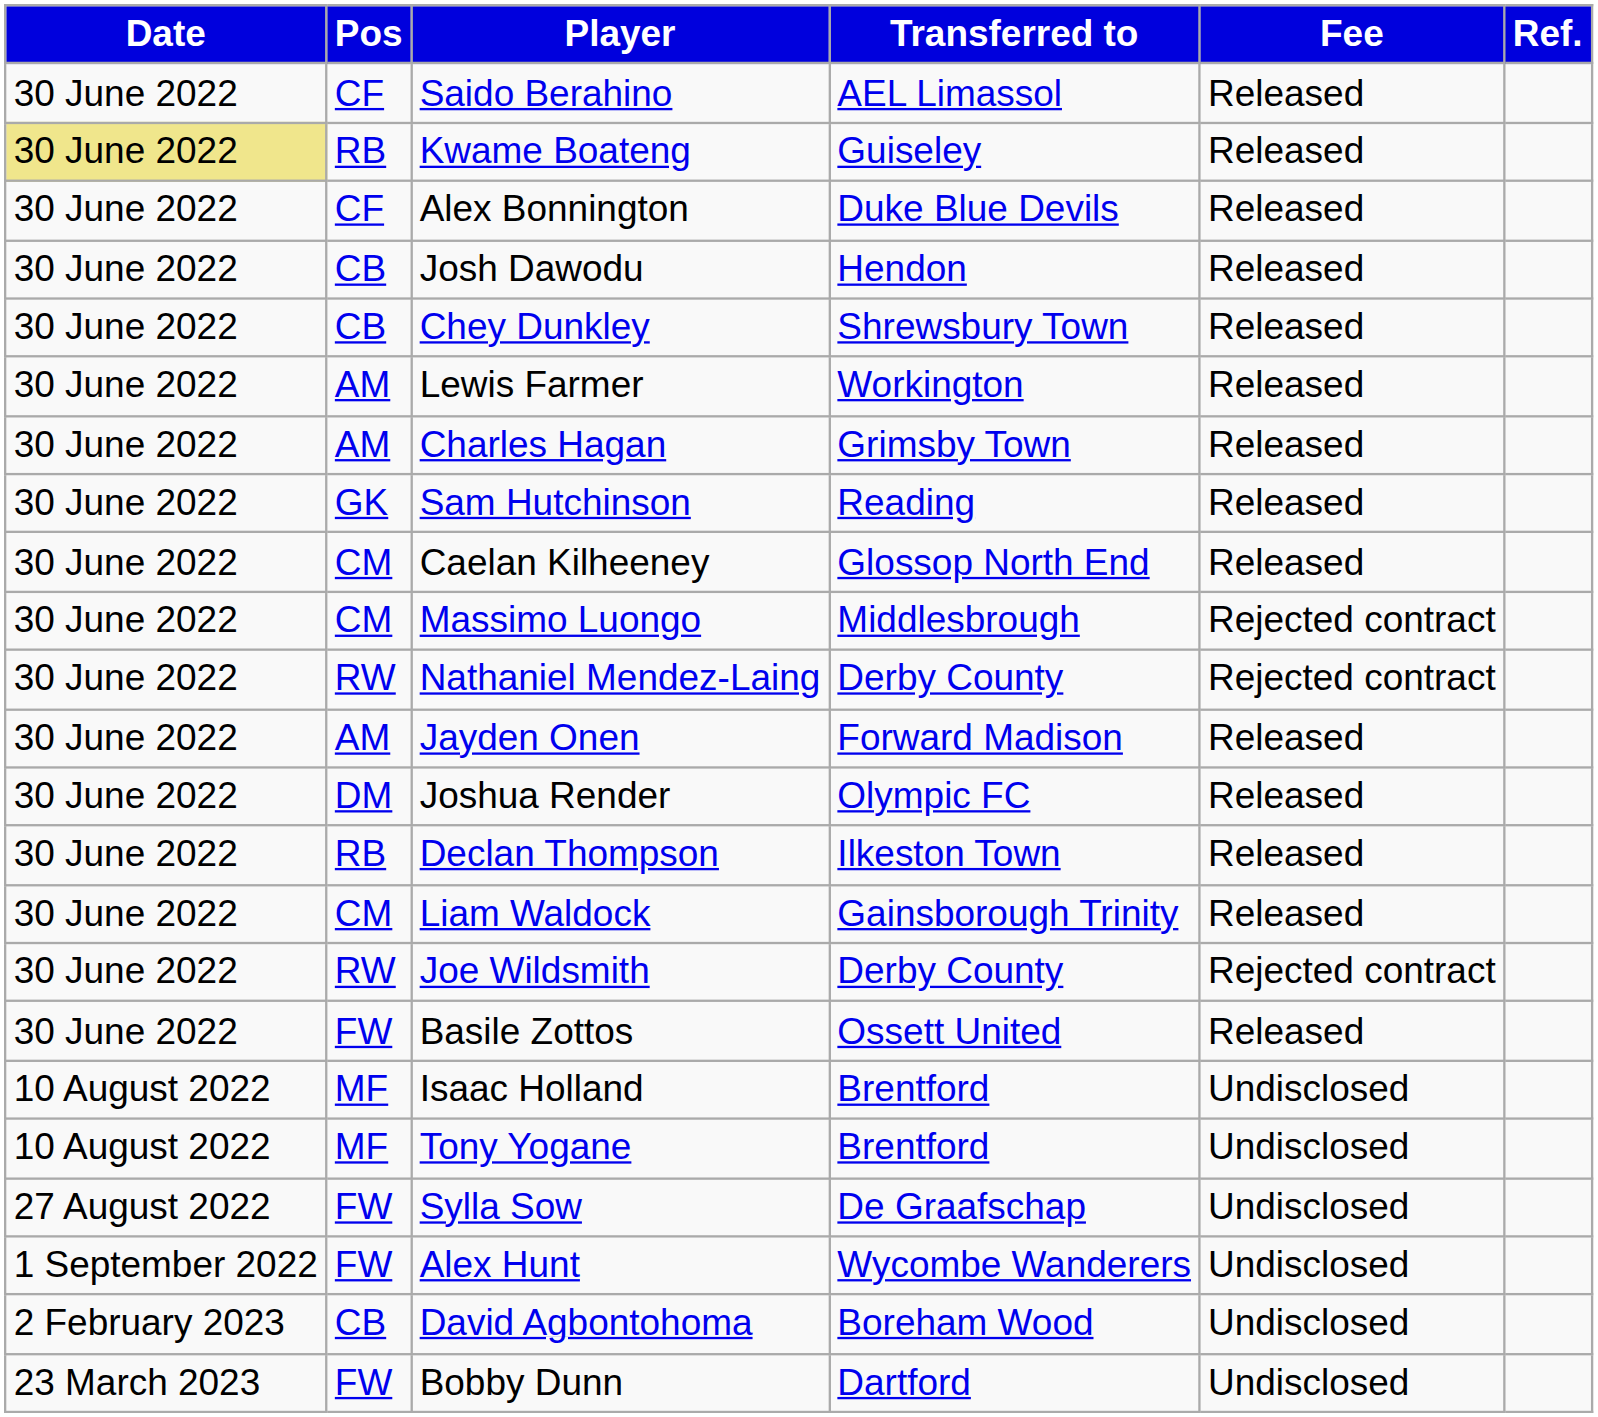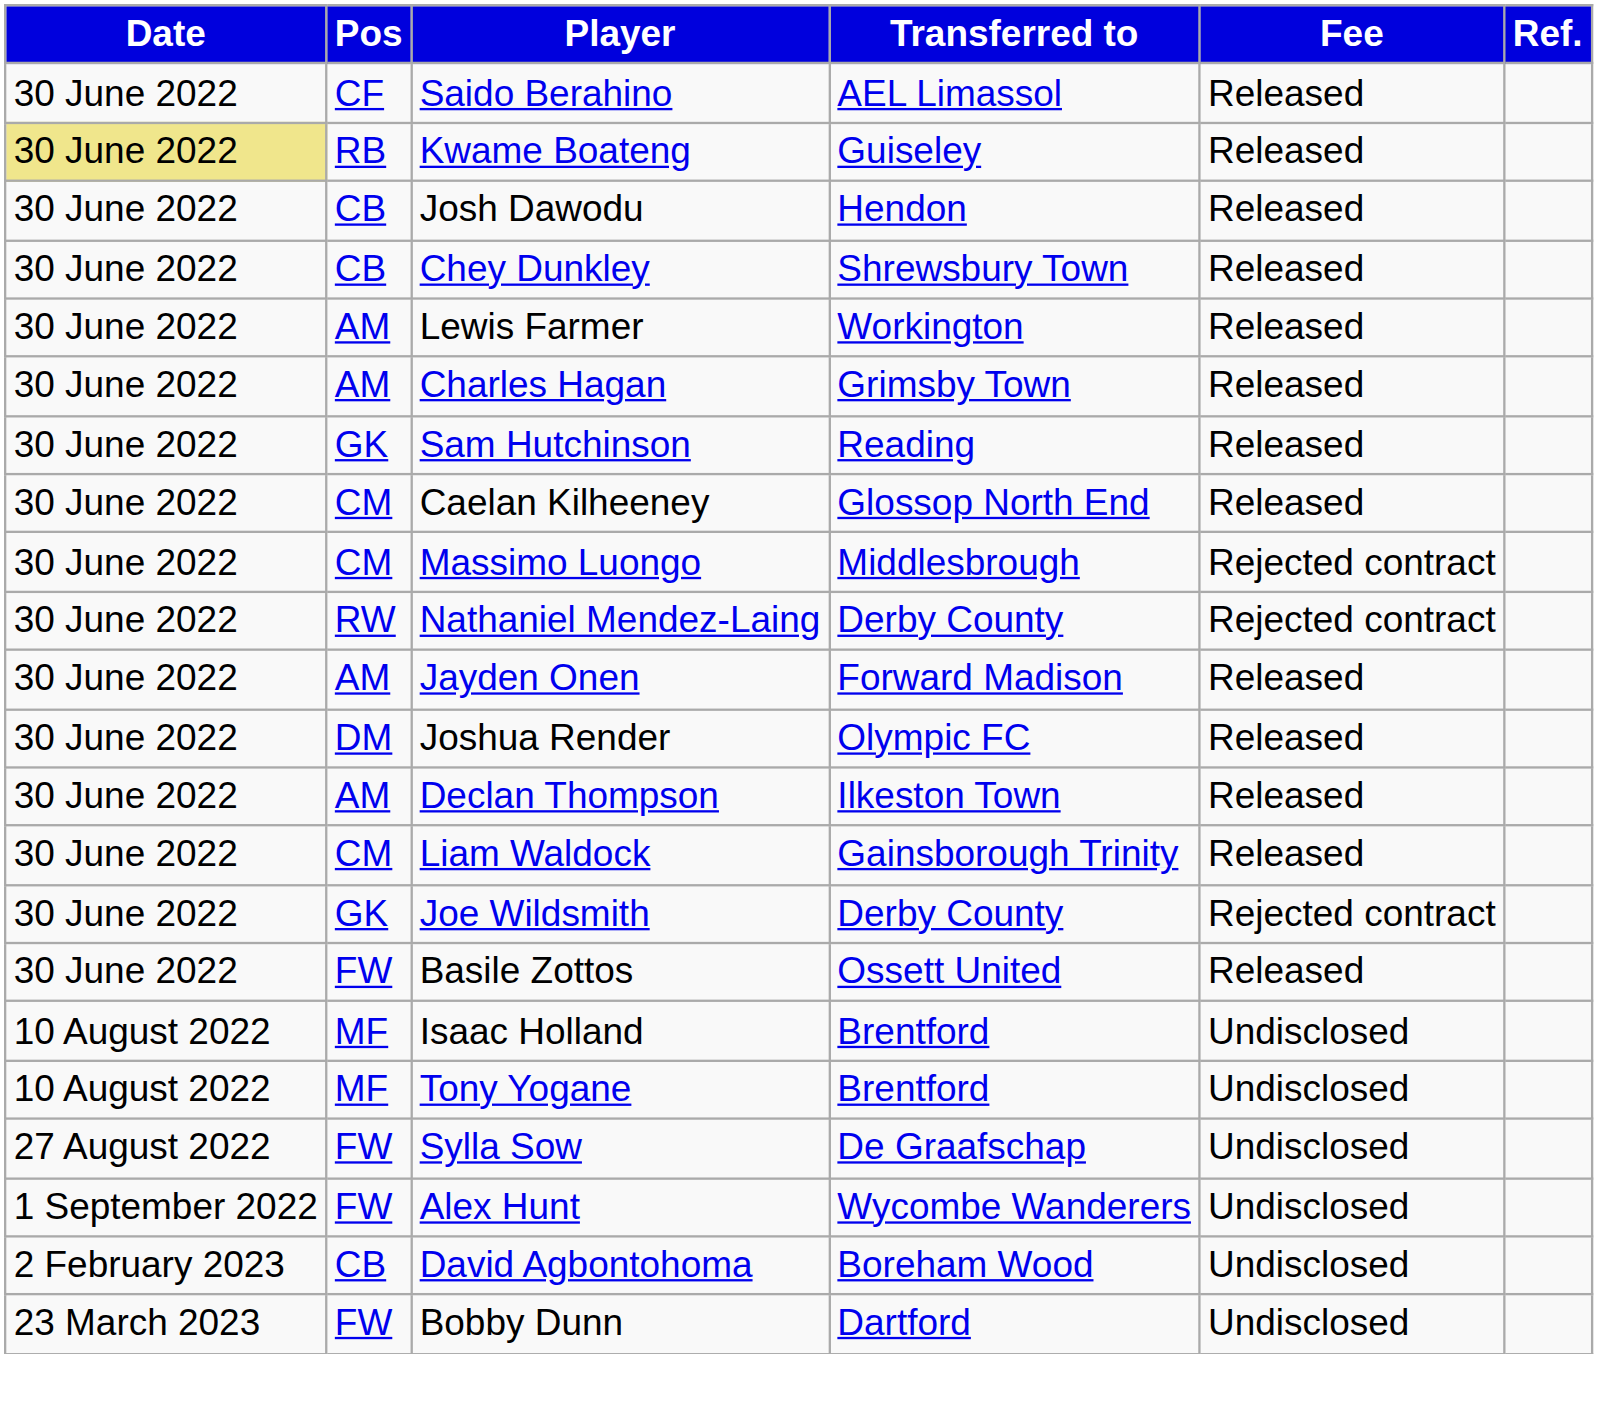- row: 30 June 2022 | CF | Alex Bonnington | Duke Blue Devils | Released
Declan Thompson | Pos: RB -> AM
Joe Wildsmith | Pos: RW -> GK
